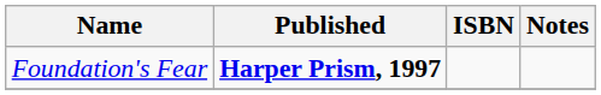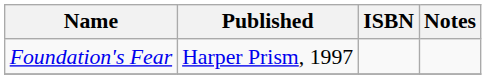Foundation's Fear | Published: bold -> normal
